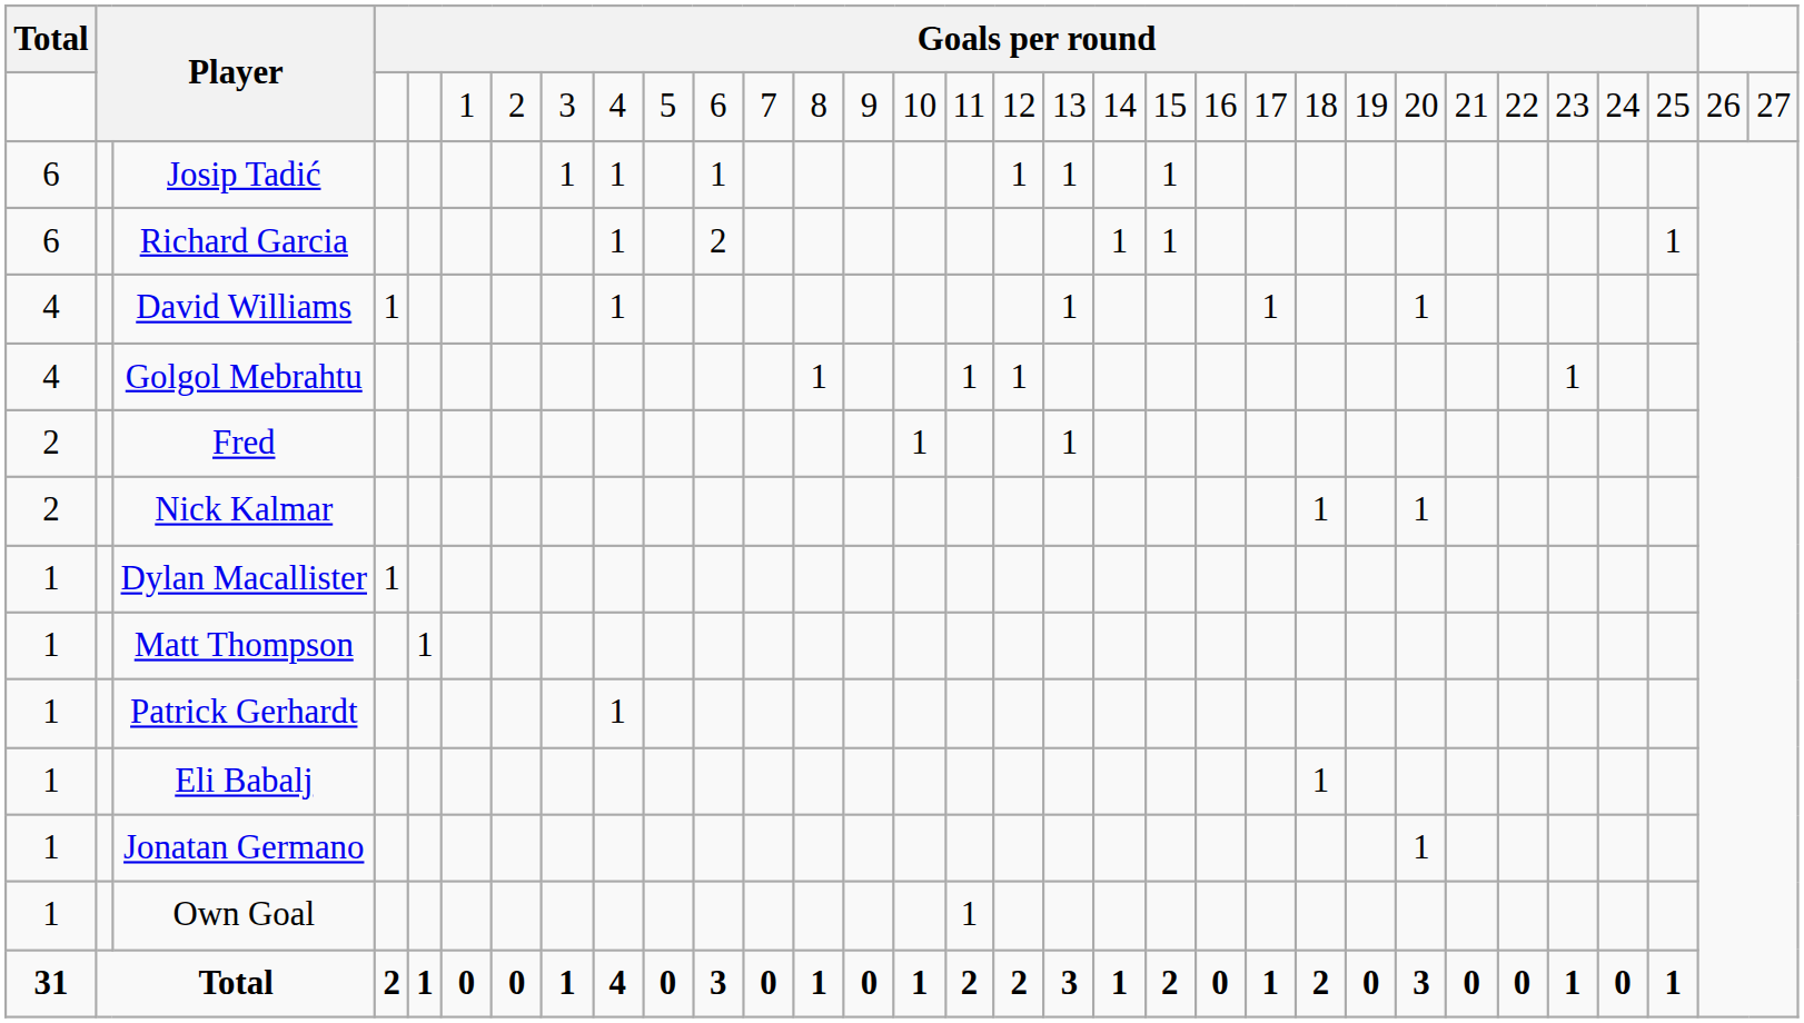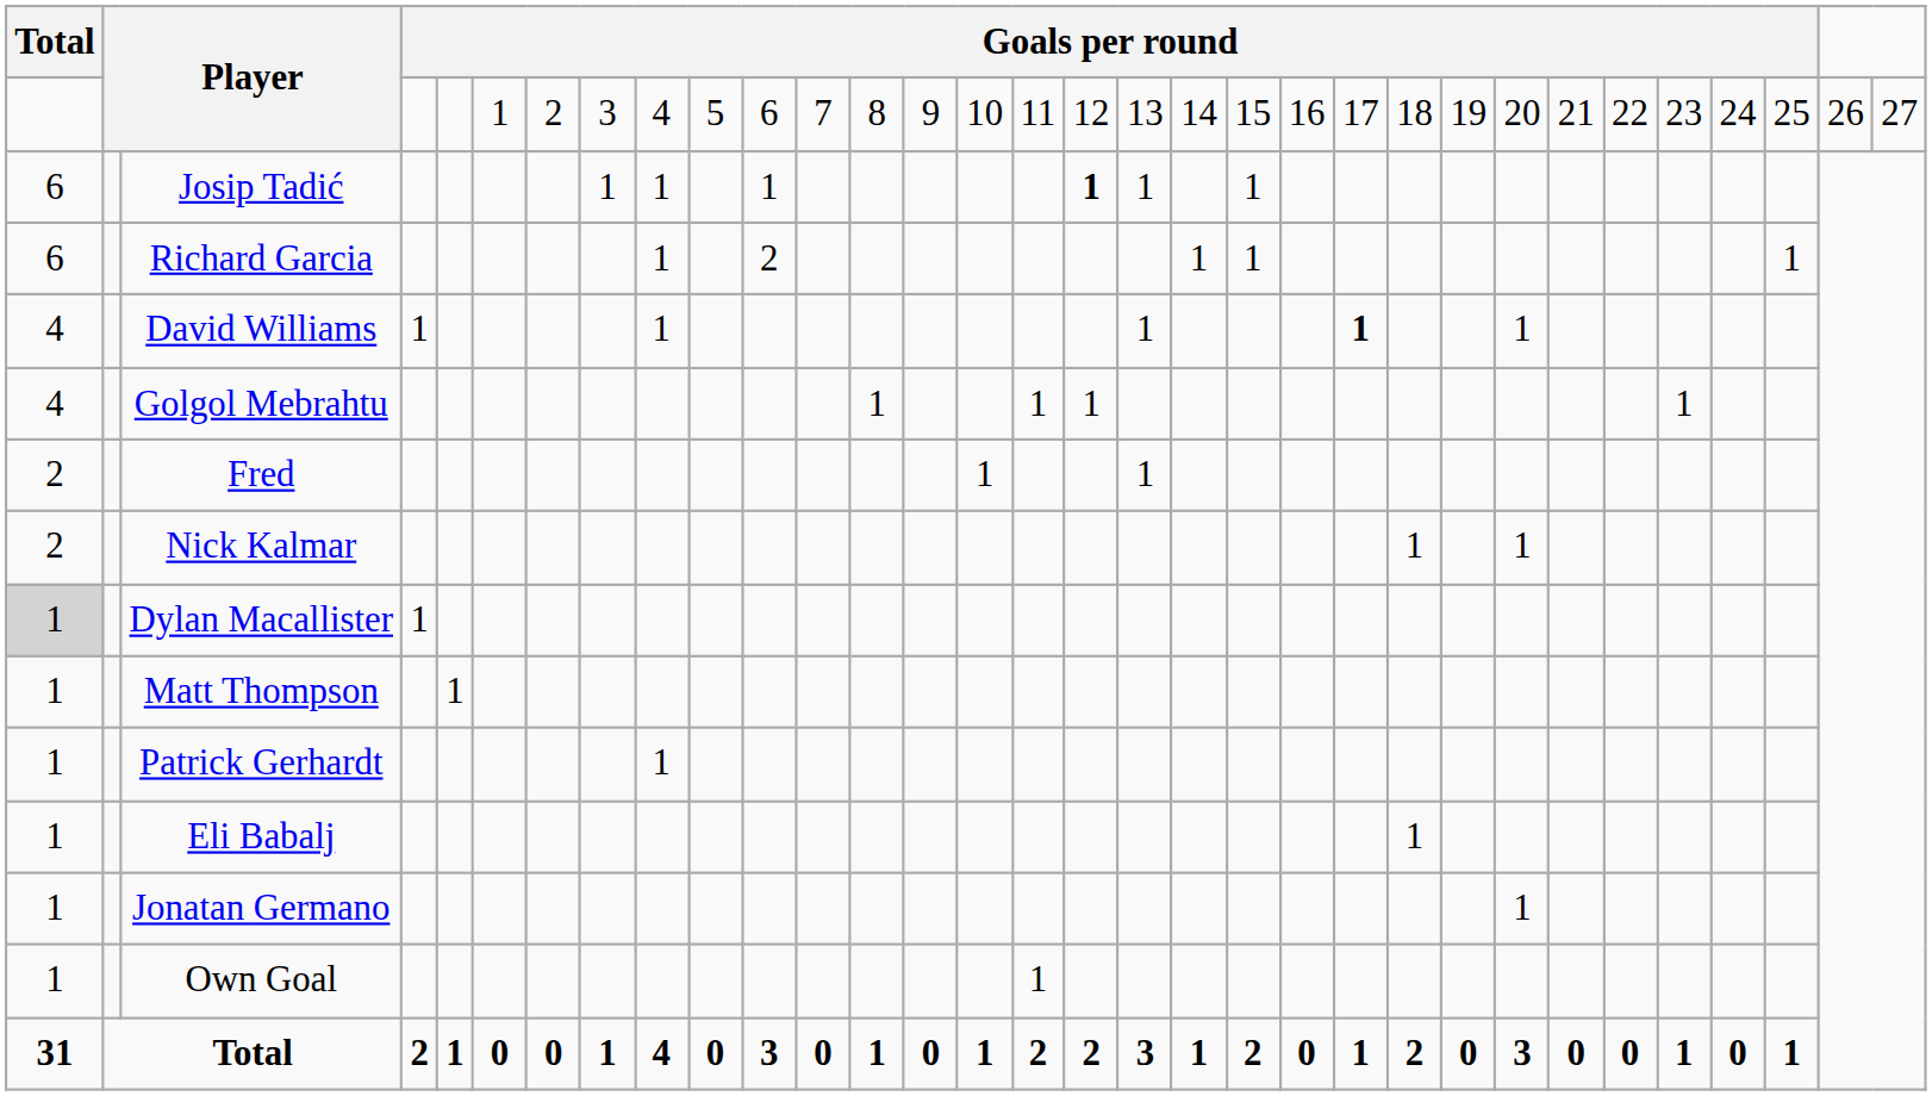Josip Tadić | column 17: normal -> bold
David Williams | column 22: normal -> bold
Dylan Macallister | Total: no background -> lightgrey background
